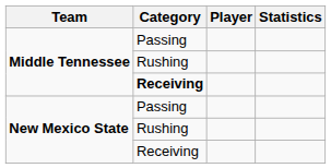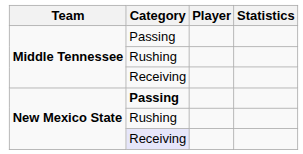Middle Tennessee / Receiving | Category: bold -> normal
New Mexico State / Passing | Category: normal -> bold
New Mexico State / Receiving | Category: no background -> lavender background
